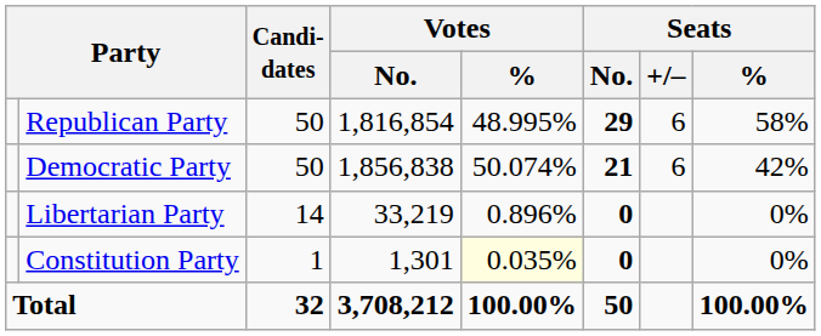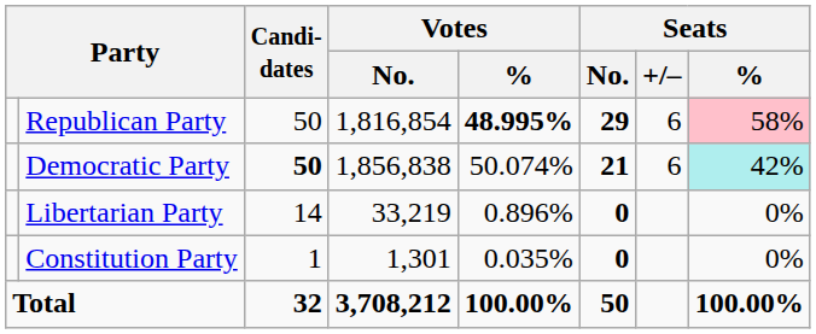Republican Party | Votes / %: normal -> bold
Republican Party | Seats / %: no background -> pink background
Democratic Party | Candi- dates: normal -> bold
Democratic Party | Seats / %: no background -> paleturquoise background
Constitution Party | Votes / %: lightyellow background -> no background
